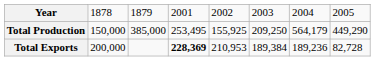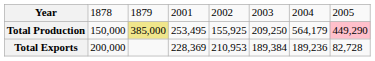row 2 | column 3: no background -> khaki background
row 2 | column 8: no background -> pink background
row 3 | column 4: bold -> normal
